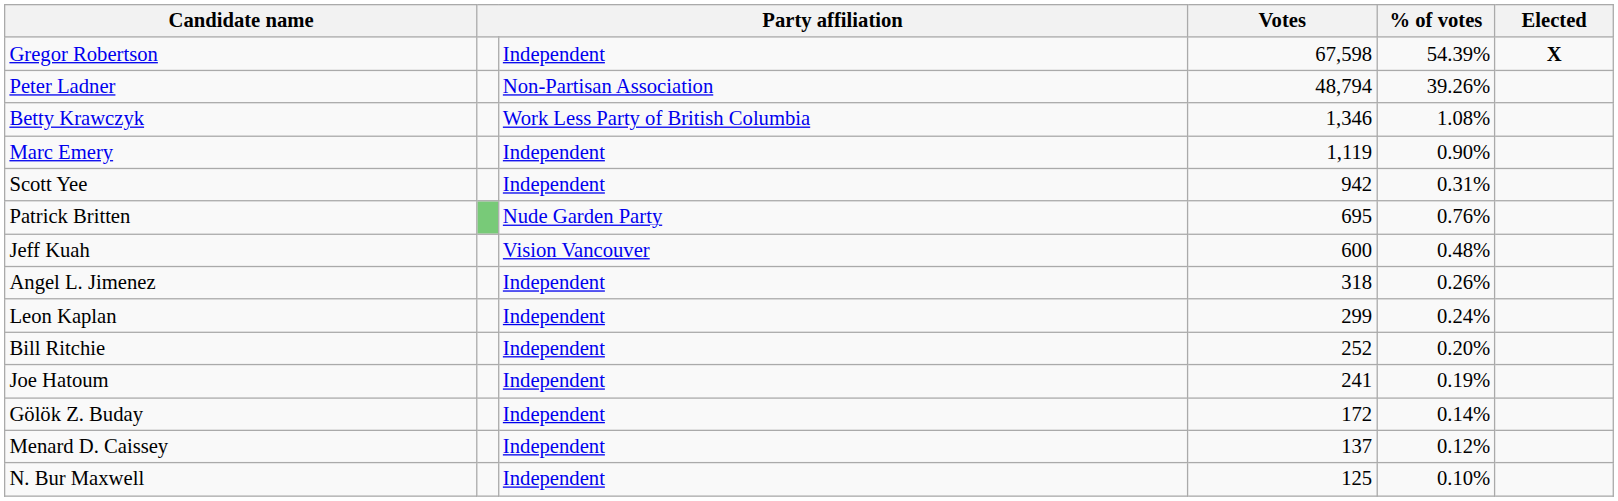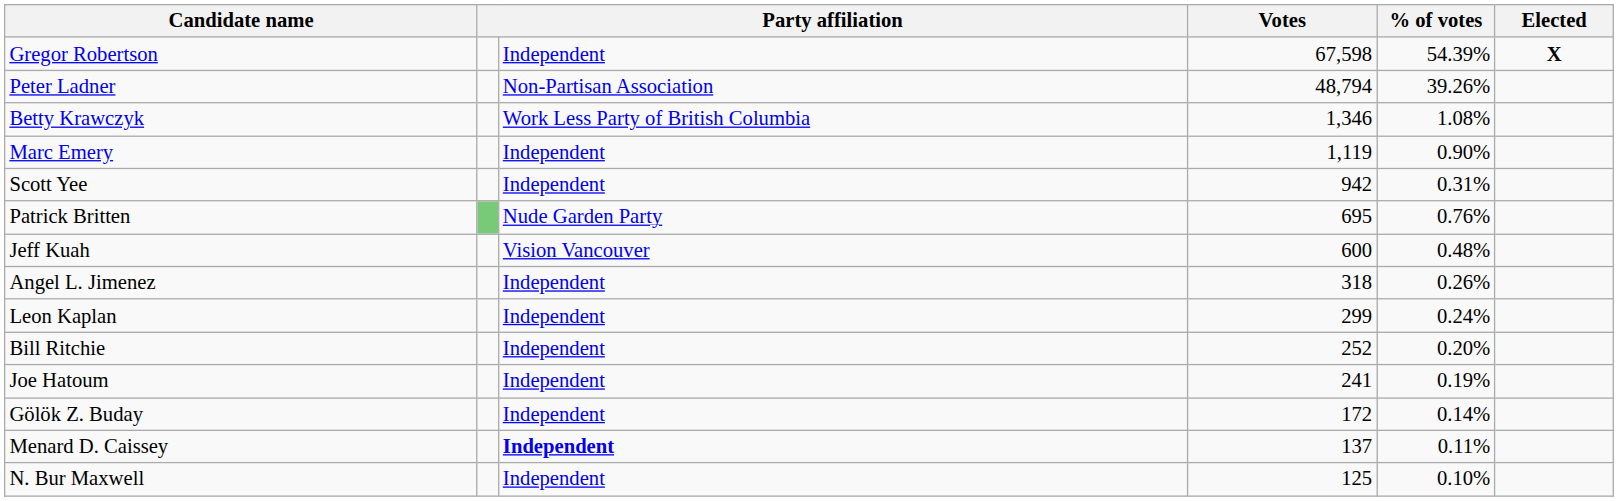Menard D. Caissey | column 3: normal -> bold
Menard D. Caissey | % of votes: 0.12% -> 0.11%
